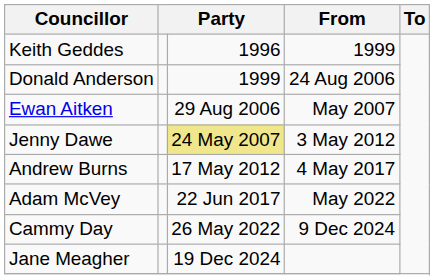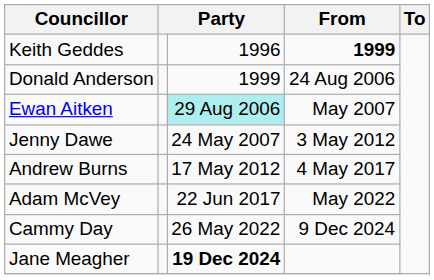Keith Geddes | From: normal -> bold
Ewan Aitken | column 3: no background -> paleturquoise background
Jenny Dawe | column 3: khaki background -> no background
Jane Meagher | column 3: normal -> bold
